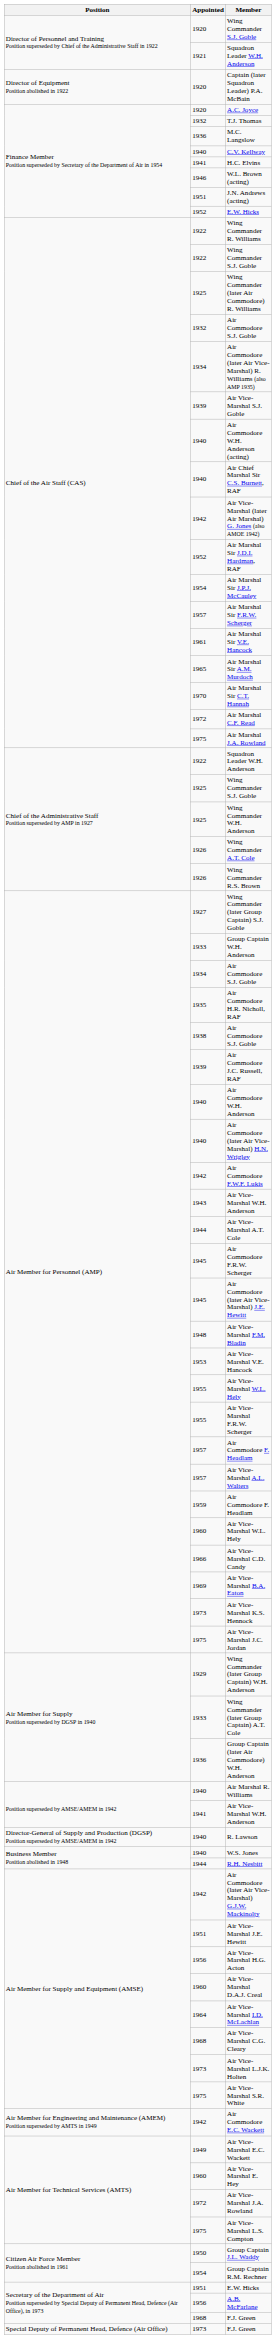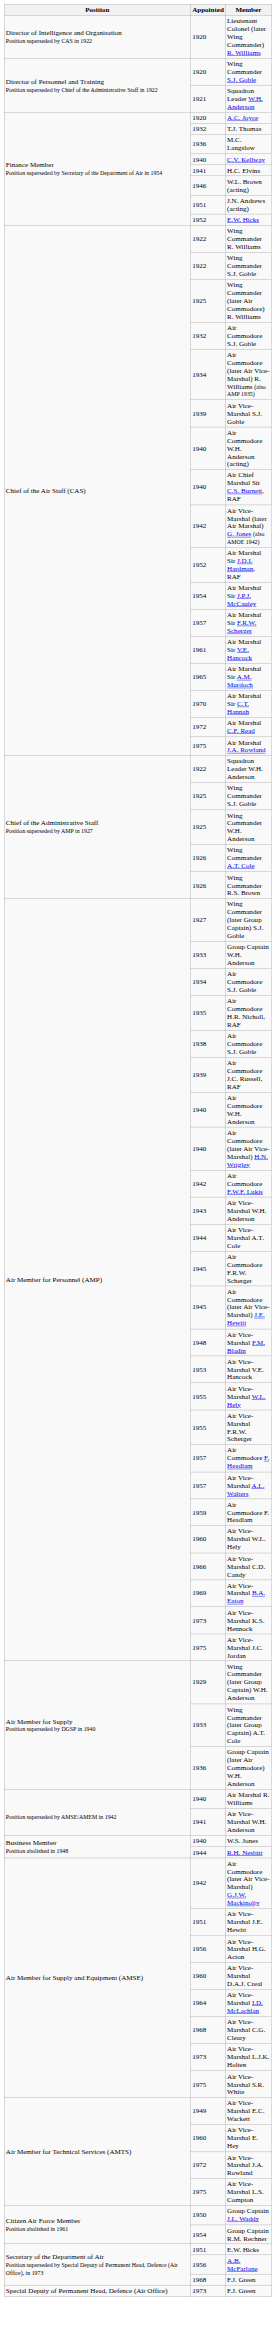+ row: Director of Intelligence and Organisation Position superseded by CAS in 1922 | 1920 | Lieutenant Colonel (later Wing Commander) R. Williams
- row: Director of Equipment Position abolished in 1922 | 1920 | Captain (later Squadron Leader) P.A. McBain
- row: Director-General of Supply and Production (DGSP) Position superseded by AMSE/AMEM in 1942 | 1940 | R. Lawson
- row: Air Member for Engineering and Maintenance (AMEM) Position superseded by AMTS in 1949 | 1942 | Air Commodore E.C. Wackett
